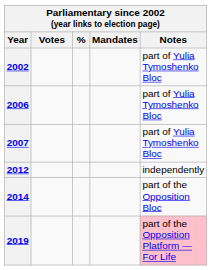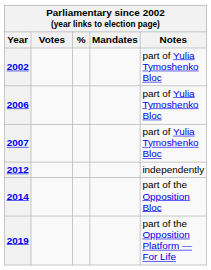2019 | Notes: pink background -> no background
